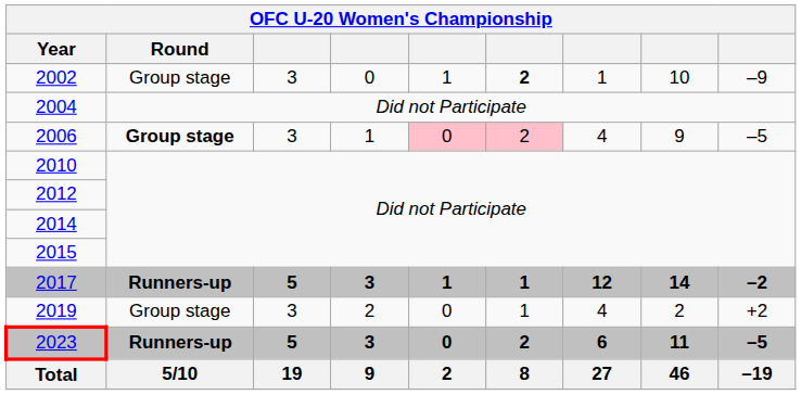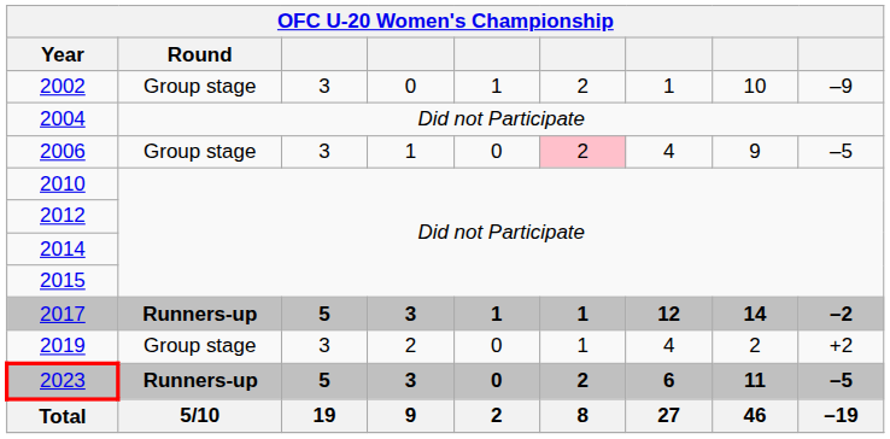2002 | column 6: bold -> normal
2006 | Round: bold -> normal
2006 | column 5: pink background -> no background
